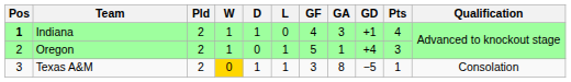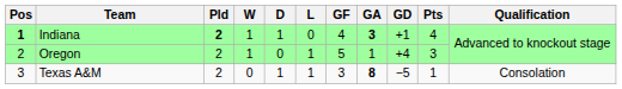Indiana | Pld: normal -> bold
Indiana | GA: normal -> bold
Texas A&M | W: gold background -> no background
Texas A&M | GA: normal -> bold
